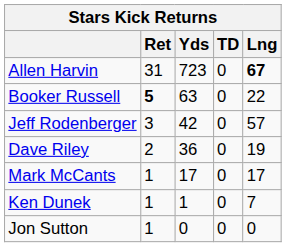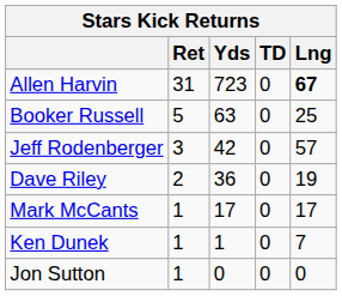Booker Russell | Ret: bold -> normal
Booker Russell | Lng: 22 -> 25
